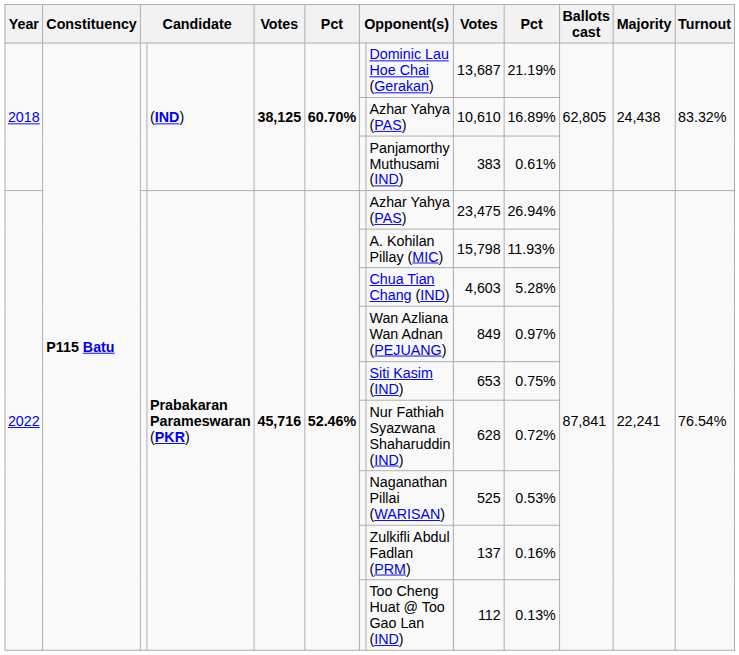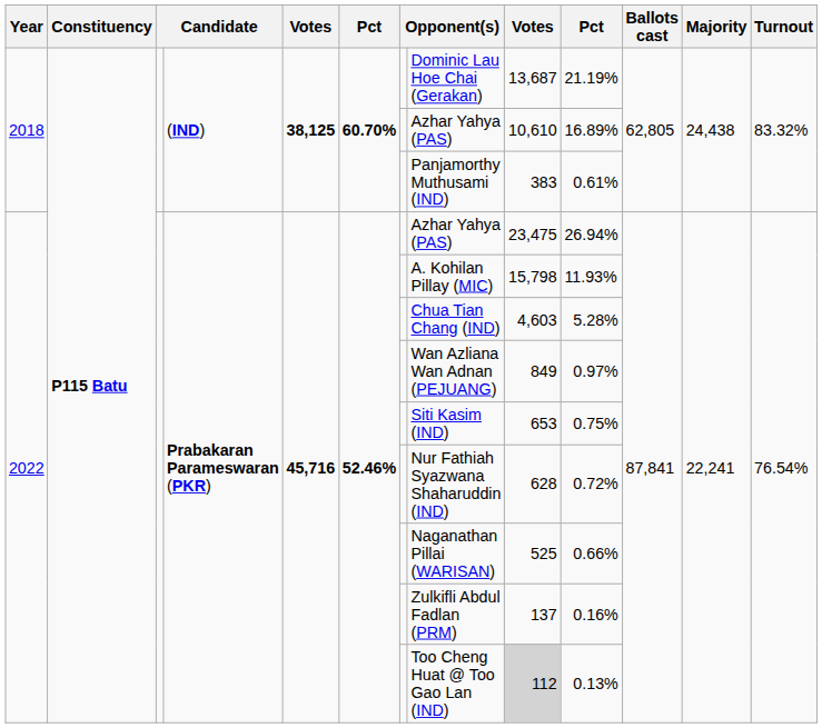row 11 | column 10: 0.53% -> 0.66%
row 13 | column 9: no background -> lightgrey background
